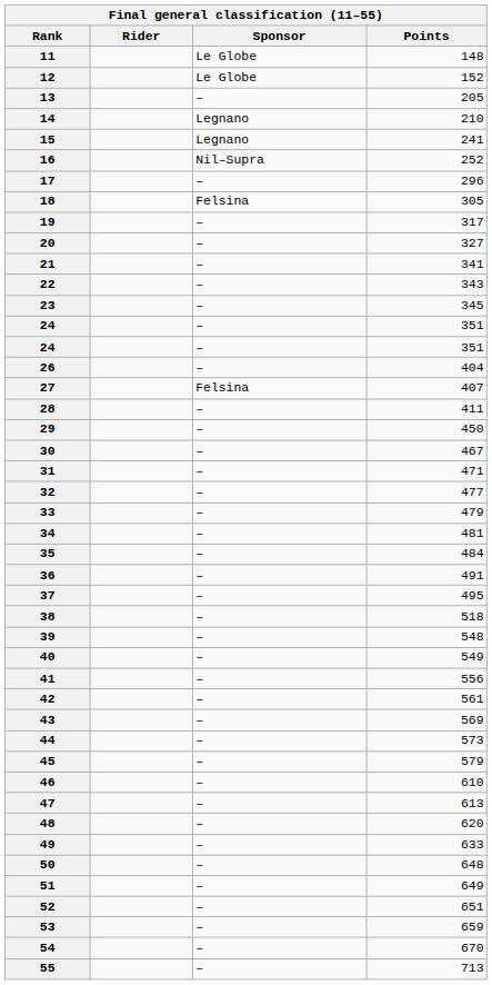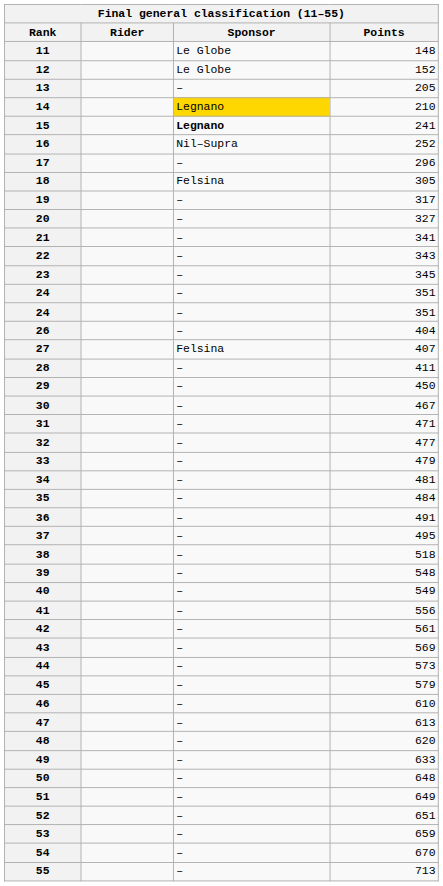14 | Sponsor: no background -> gold background
15 | Sponsor: normal -> bold
